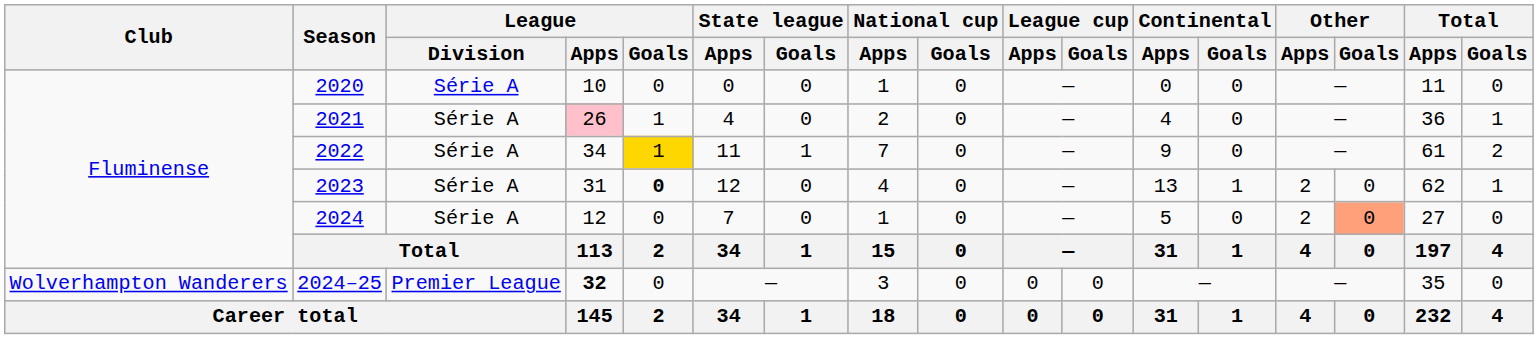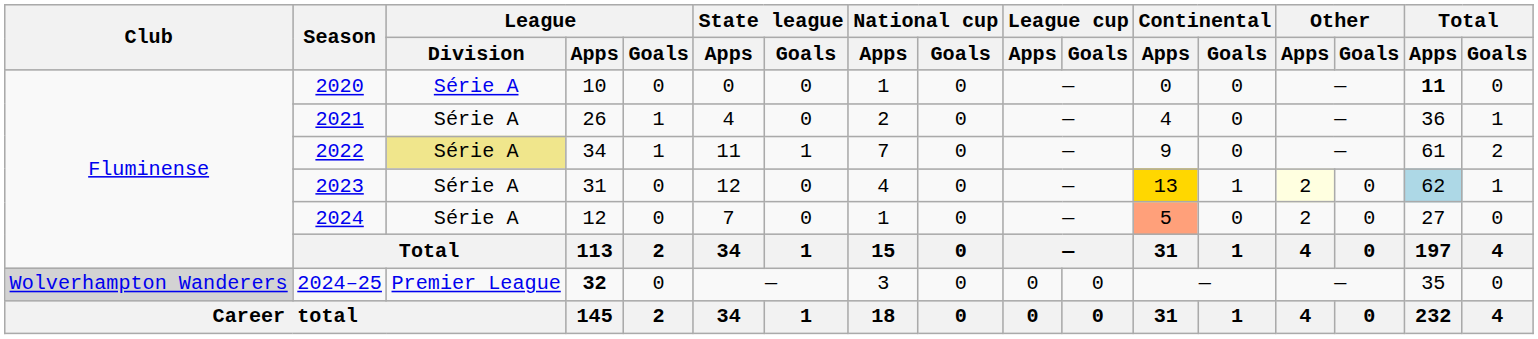2020 | Total / Apps: normal -> bold
2021 | League / Apps: pink background -> no background
2022 | League / Division: no background -> khaki background
2022 | League / Goals: gold background -> no background
2023 | League / Goals: bold -> normal
2023 | Continental / Apps: no background -> gold background
2023 | Other / Apps: no background -> lightyellow background
2023 | Total / Apps: no background -> lightblue background
2024 | Continental / Apps: no background -> lightsalmon background
2024 | Other / Goals: lightsalmon background -> no background
2024–25 | Club: no background -> lightgrey background
